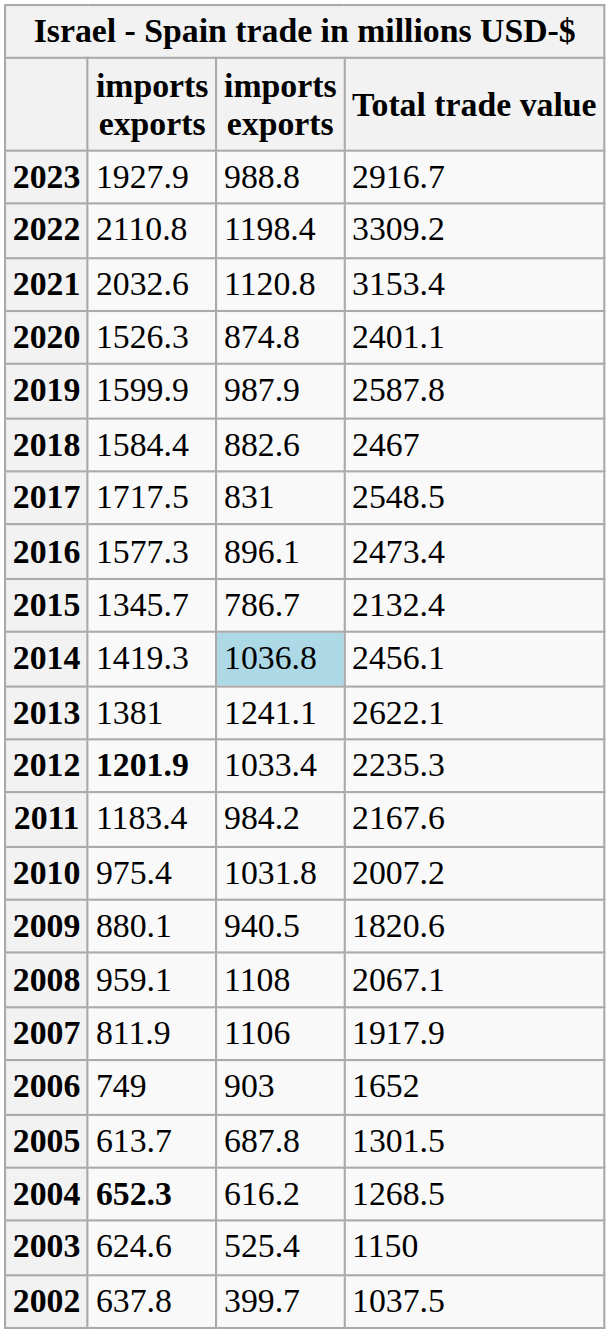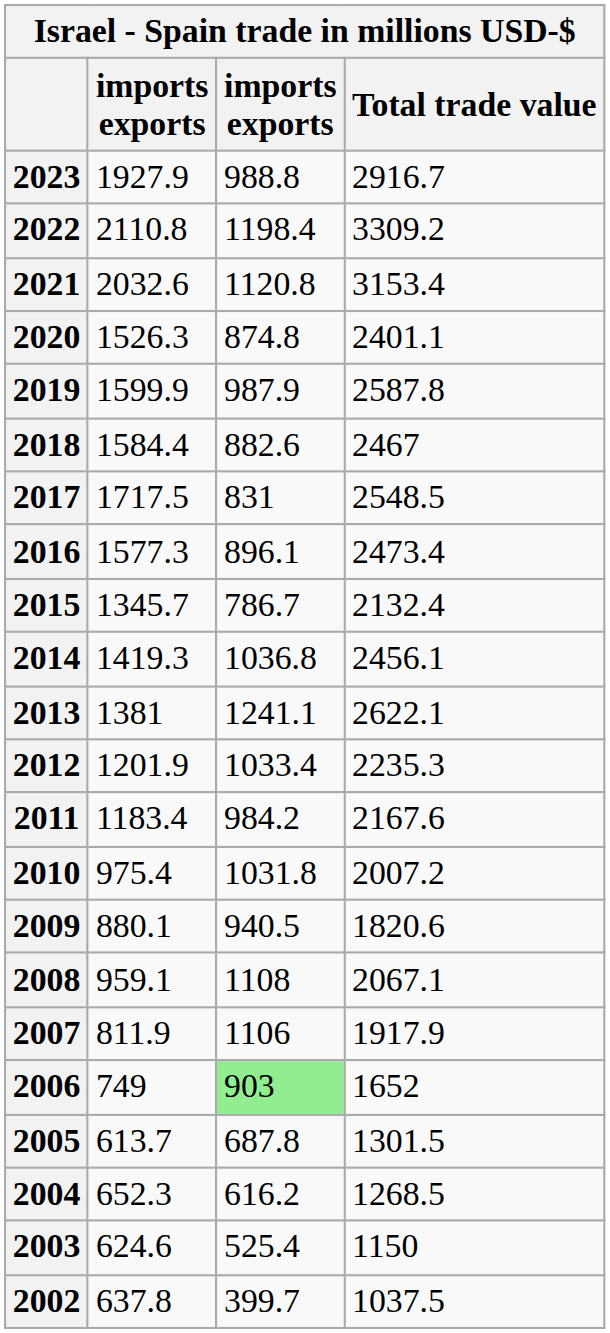2014 | column 3: lightblue background -> no background
2012 | column 2: bold -> normal
2006 | column 3: no background -> lightgreen background
2004 | column 2: bold -> normal
